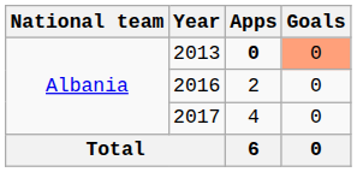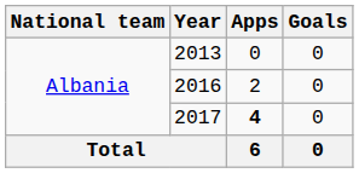2013 | Apps: bold -> normal
2013 | Goals: lightsalmon background -> no background
2017 | Apps: normal -> bold
